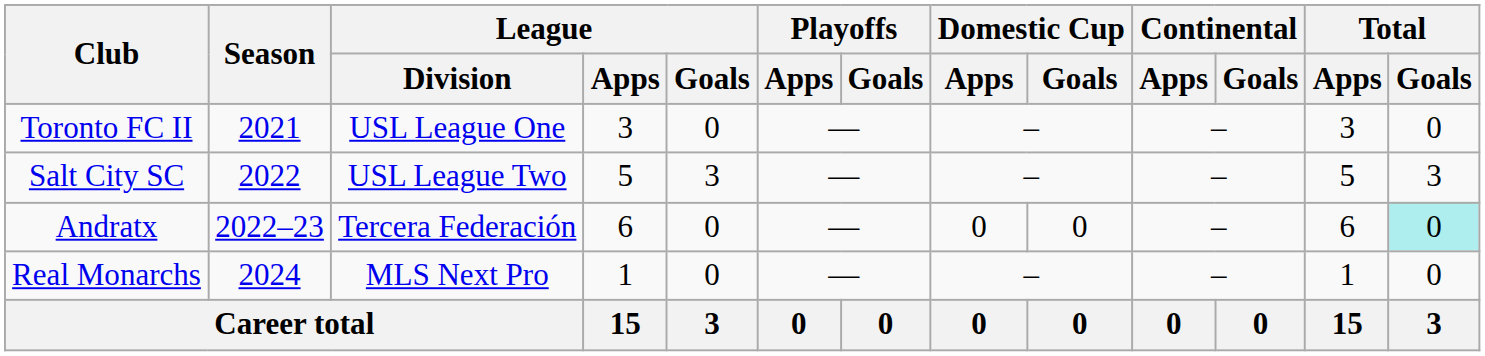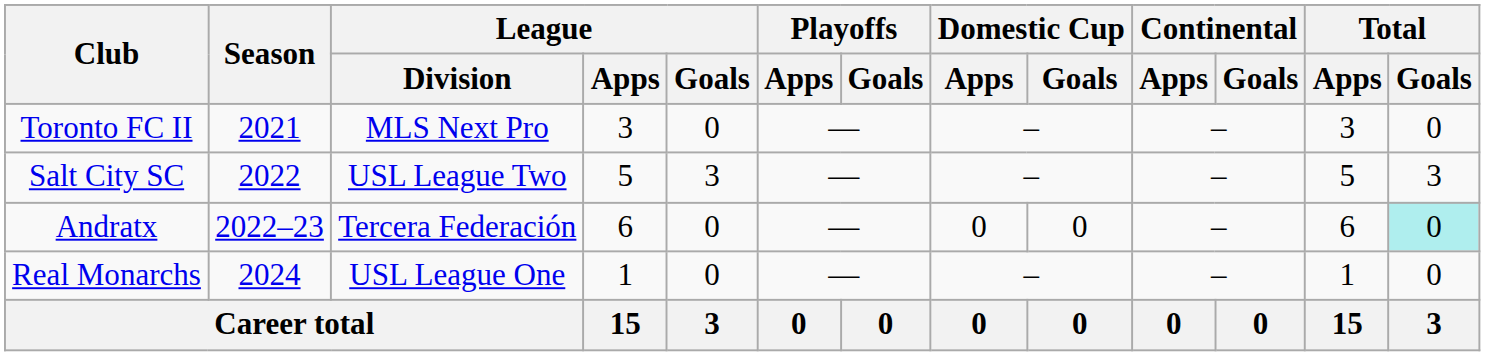Toronto FC II | League / Division: USL League One -> MLS Next Pro
Real Monarchs | League / Division: MLS Next Pro -> USL League One
